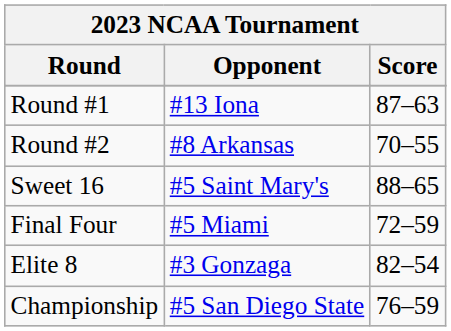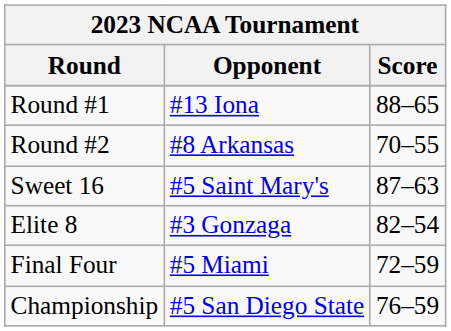Round #1 | Score: 87–63 -> 88–65
Sweet 16 | Score: 88–65 -> 87–63
rows swapped: Elite 8 <-> Final Four
